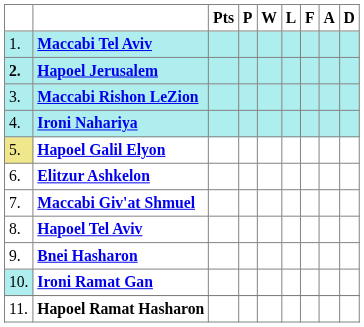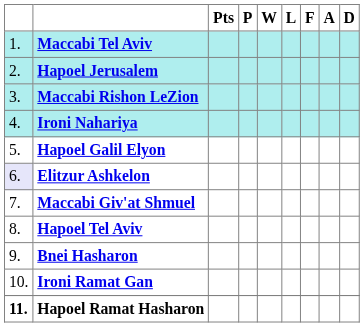Hapoel Jerusalem | column 1: bold -> normal
Hapoel Galil Elyon | column 1: khaki background -> no background
Elitzur Ashkelon | column 1: no background -> lavender background
Ironi Ramat Gan | column 1: paleturquoise background -> no background
Hapoel Ramat Hasharon | column 1: normal -> bold
